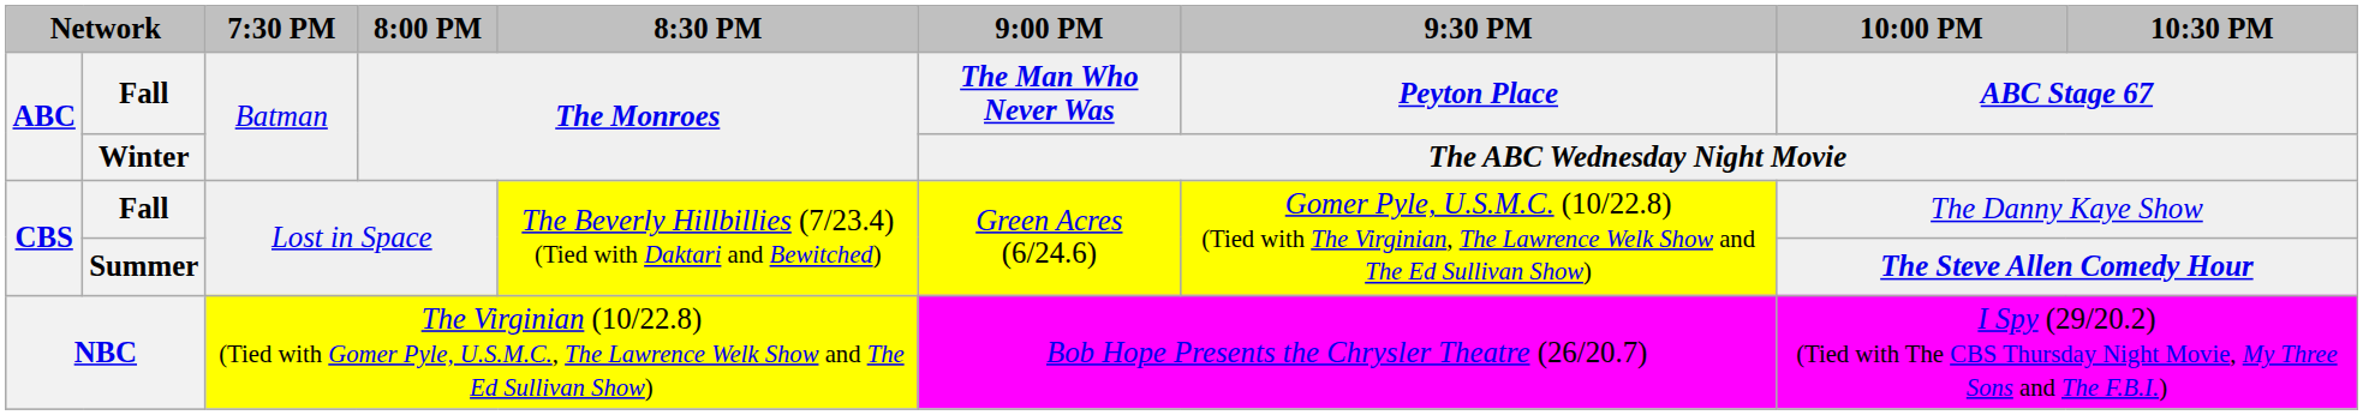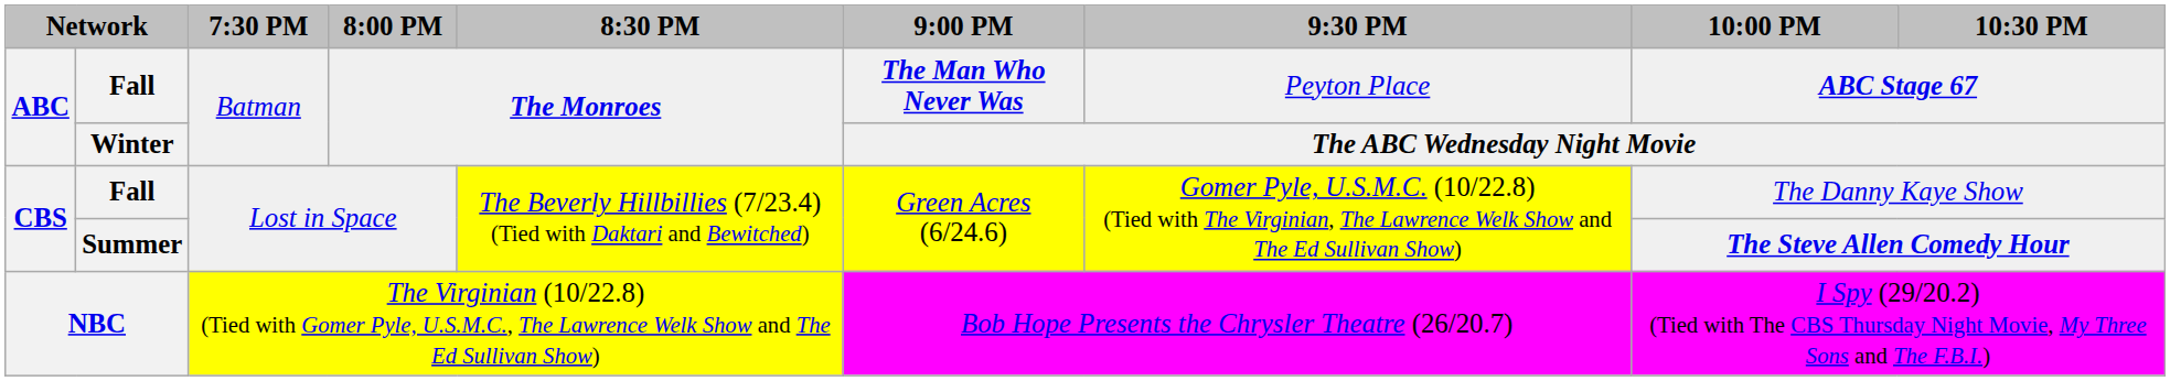ABC / Fall | 9:30 PM: bold -> normal
